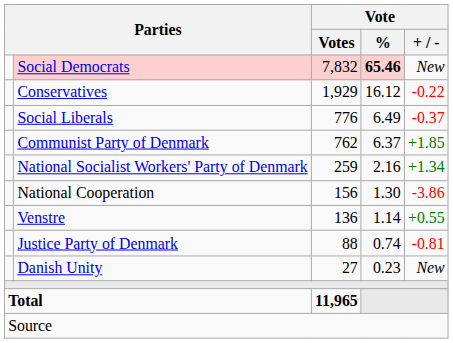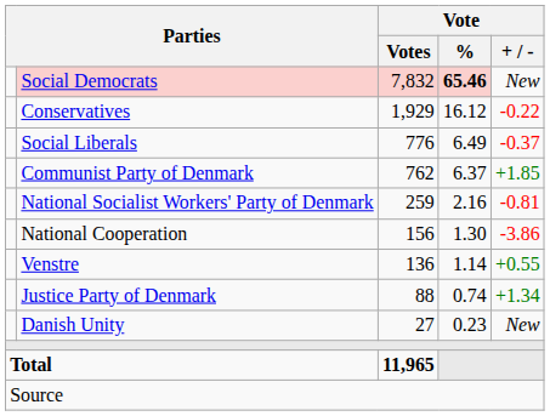National Socialist Workers' Party of Denmark | Vote / + / -: +1.34 -> -0.81
Justice Party of Denmark | Vote / + / -: -0.81 -> +1.34
